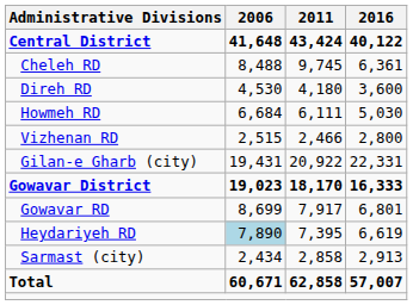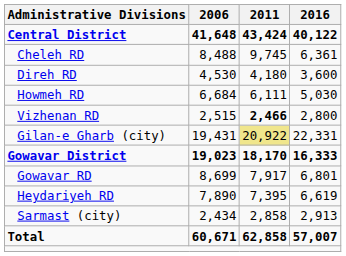Vizhenan RD | 2011: normal -> bold
Gilan-e Gharb (city) | 2011: no background -> khaki background
Heydariyeh RD | 2006: lightblue background -> no background
